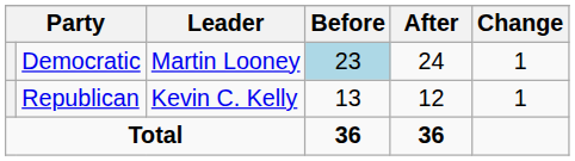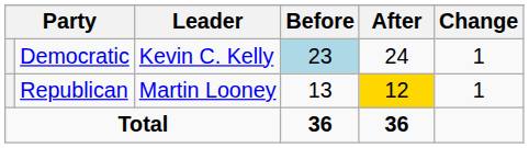Democratic | Leader: Martin Looney -> Kevin C. Kelly
Republican | Leader: Kevin C. Kelly -> Martin Looney
Republican | After: no background -> gold background
